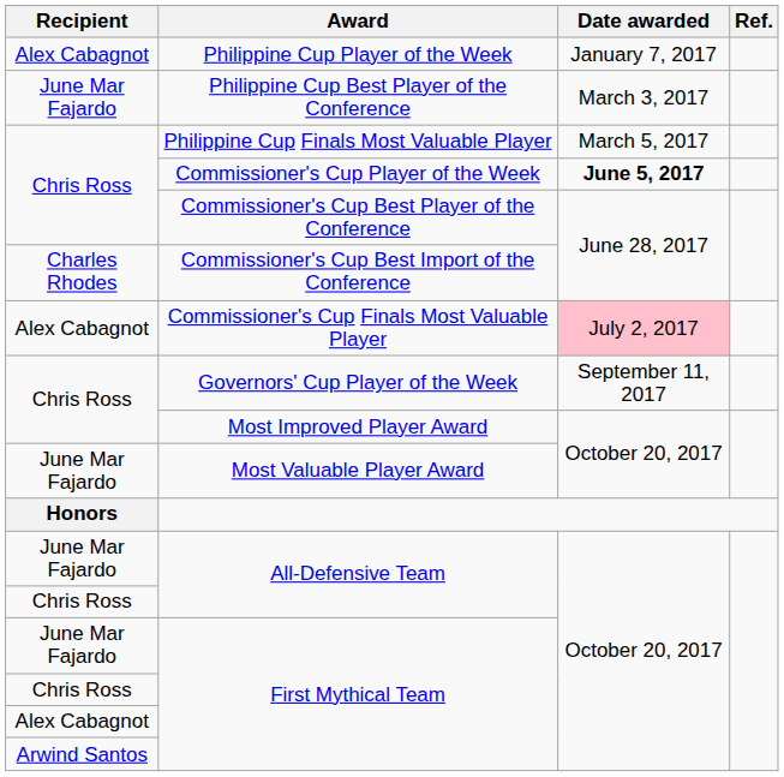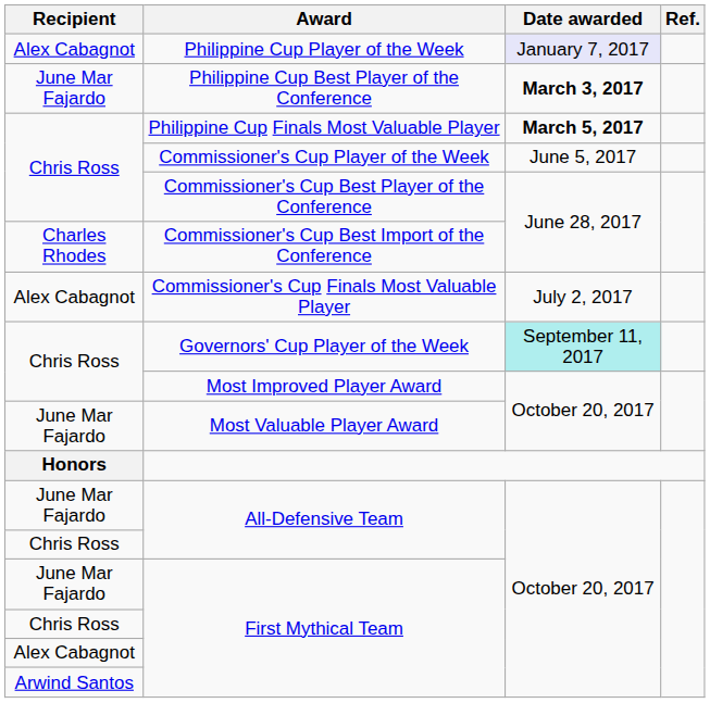Philippine Cup Player of the Week | Date awarded: no background -> lavender background
Philippine Cup Best Player of the Conference | Date awarded: normal -> bold
Philippine Cup Finals Most Valuable Player | Date awarded: normal -> bold
Commissioner's Cup Player of the Week | Date awarded: bold -> normal
Commissioner's Cup Finals Most Valuable Player | Date awarded: pink background -> no background
Governors' Cup Player of the Week | Date awarded: no background -> paleturquoise background
